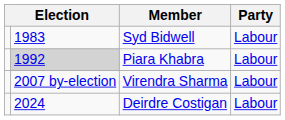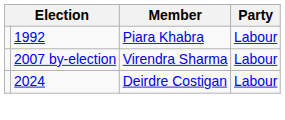- row: 1983 | Syd Bidwell | Labour
Piara Khabra | column 2: lightgrey background -> no background
